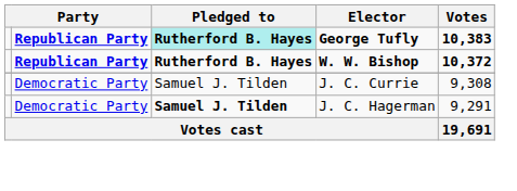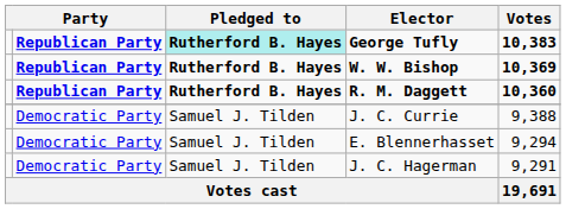W. W. Bishop | Votes: 10,372 -> 10,369
+ row: Republican Party | Rutherford B. Hayes | R. M. Daggett | 10,360
J. C. Currie | Votes: 9,308 -> 9,388
+ row: Democratic Party | Samuel J. Tilden | E. Blennerhasset | 9,294
J. C. Hagerman | Pledged to: bold -> normal
